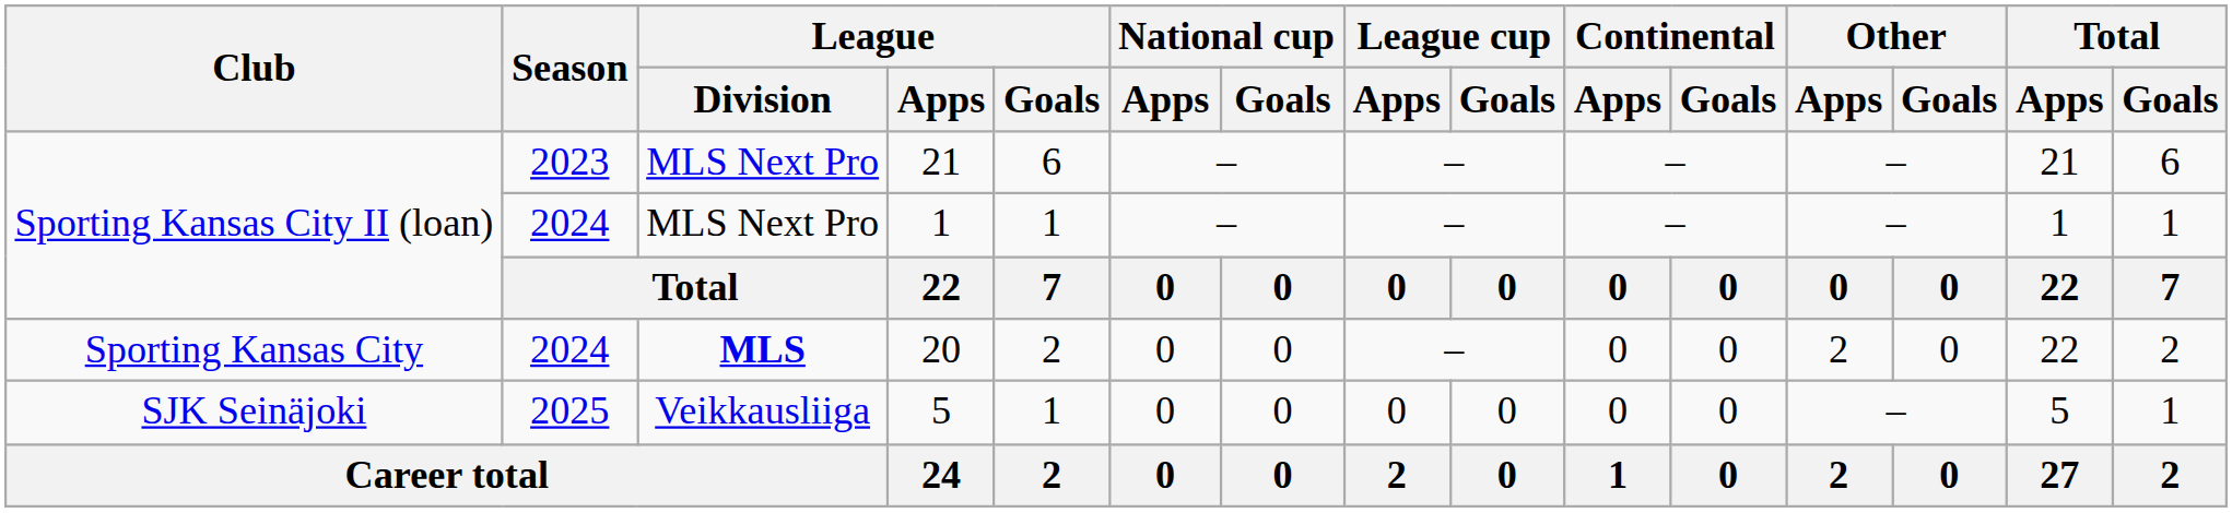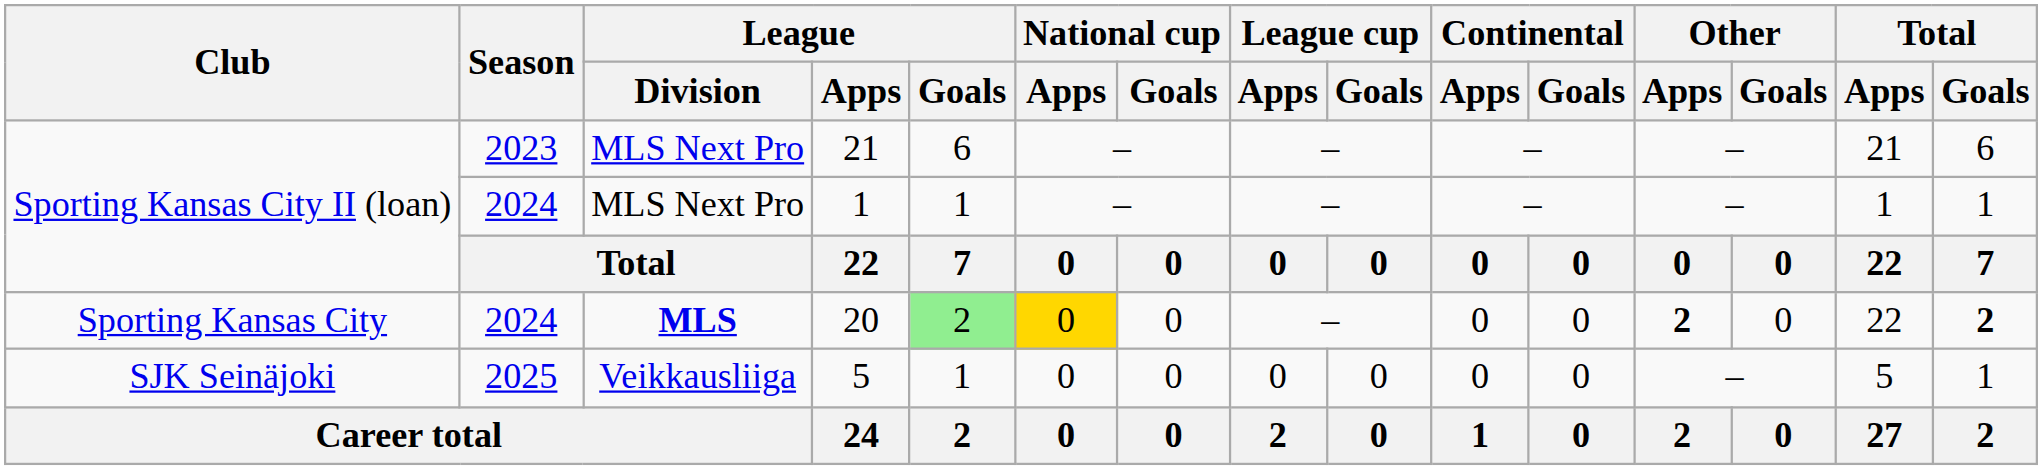20 | League / Goals: no background -> lightgreen background
20 | National cup / Apps: no background -> gold background
20 | Other / Apps: normal -> bold
20 | Total / Goals: normal -> bold
